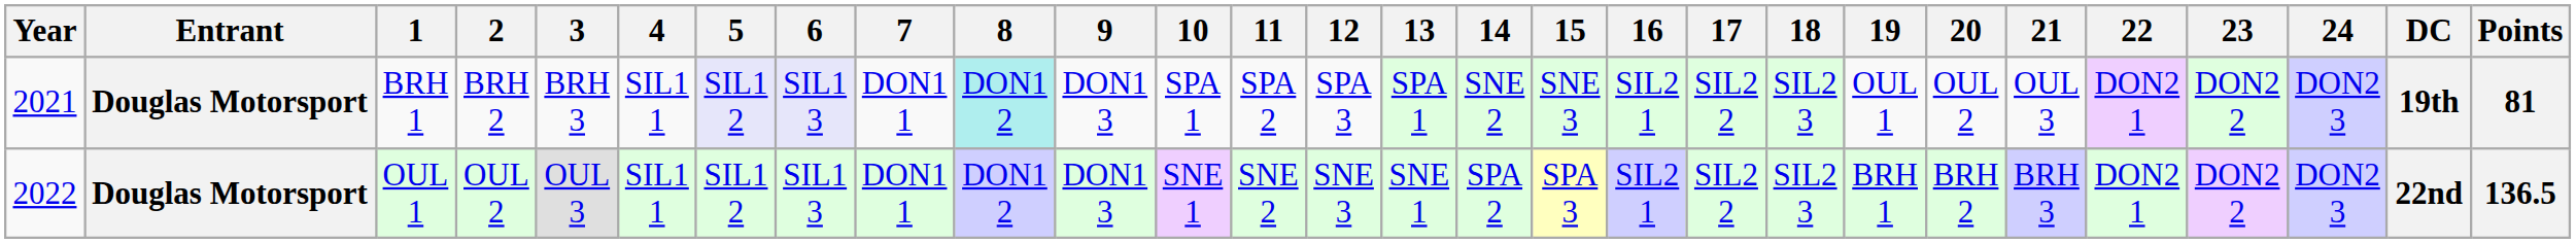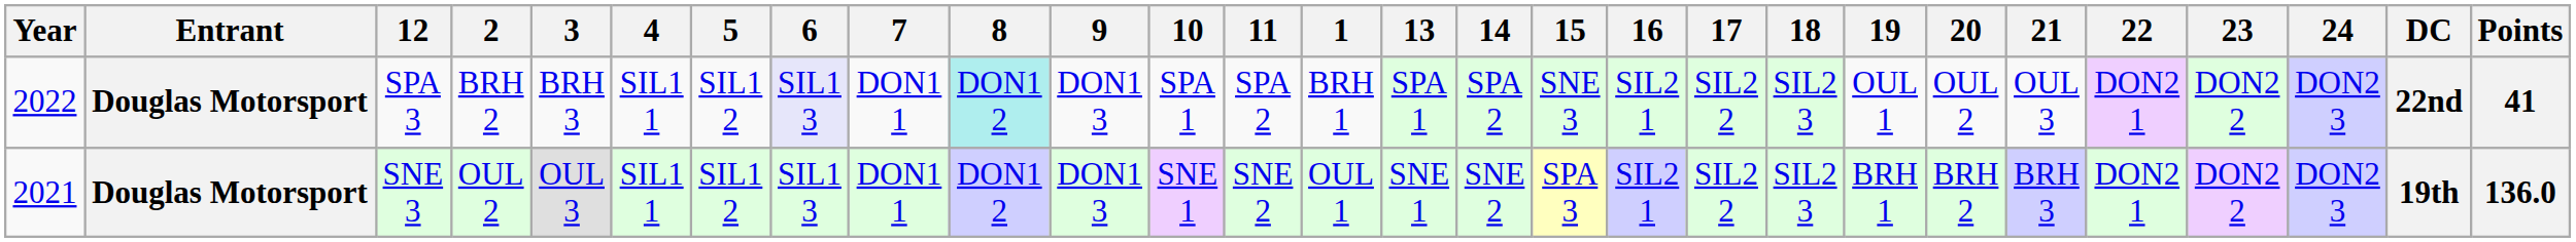columns swapped: 1 <-> 12
row 2 | Year: 2021 -> 2022
row 2 | 5: lavender background -> no background
row 2 | 14: SNE 2 -> SPA 2
row 2 | DC: 19th -> 22nd
row 2 | Points: 81 -> 41
row 3 | Year: 2022 -> 2021
row 3 | 14: SPA 2 -> SNE 2
row 3 | DC: 22nd -> 19th
row 3 | Points: 136.5 -> 136.0
